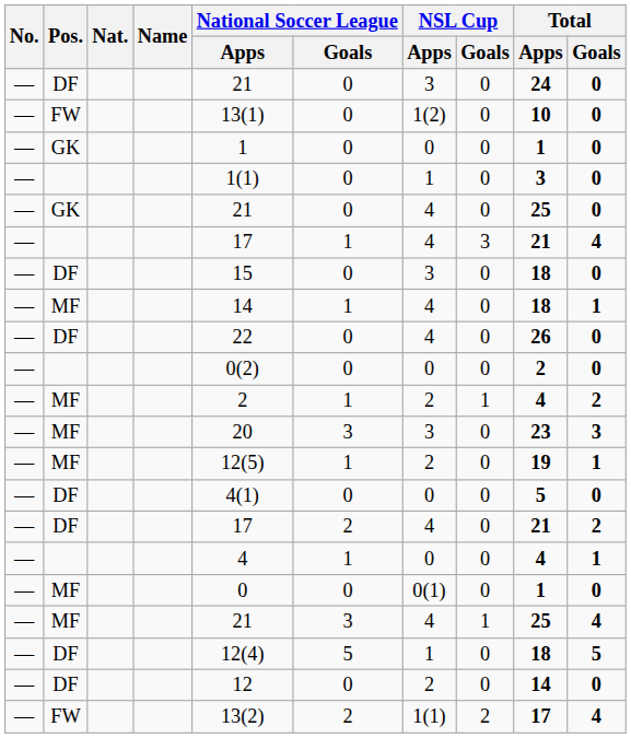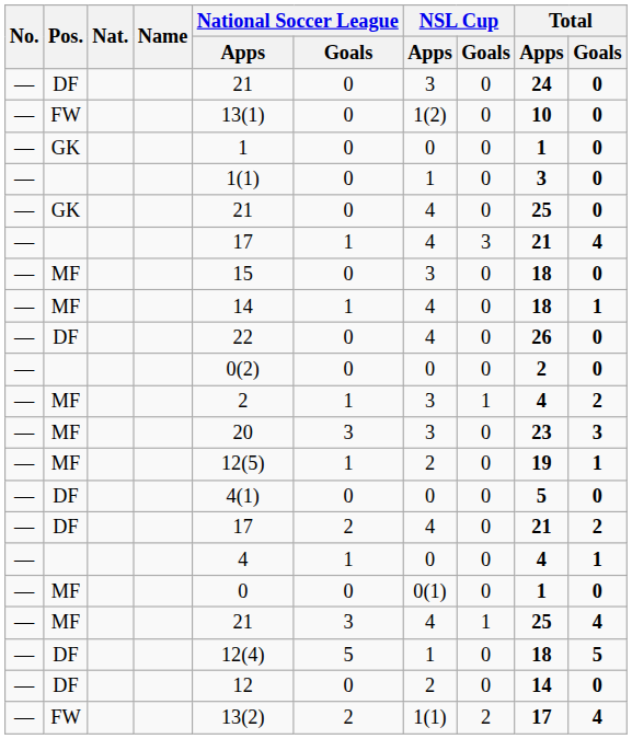row 9 | Pos.: DF -> MF
row 13 | NSL Cup / Apps: 2 -> 3
